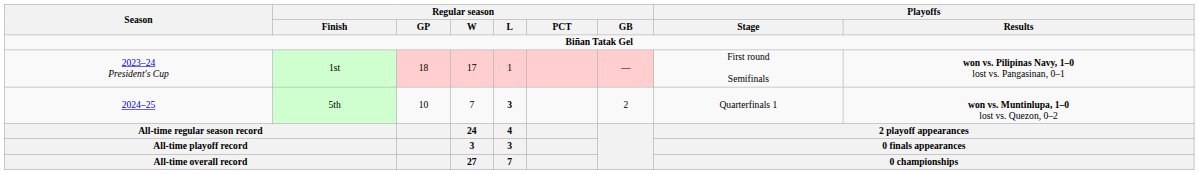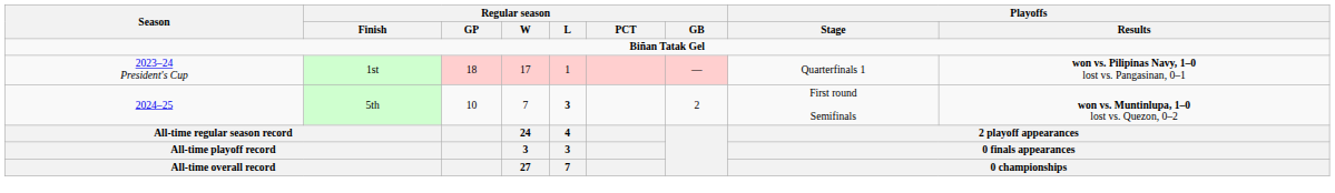2023–24 President's Cup | Playoffs / Stage: First round Semifinals -> Quarterfinals 1
2024–25 | Playoffs / Stage: Quarterfinals 1 -> First round Semifinals
